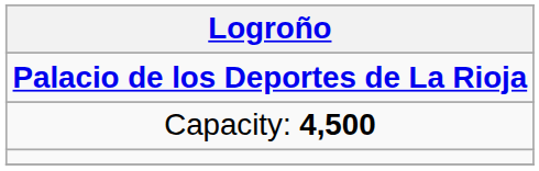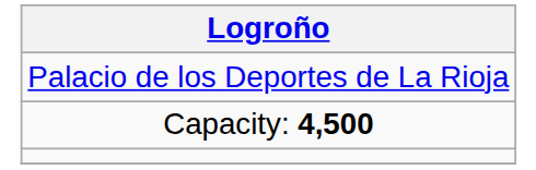row 2 | column 1: bold -> normal
